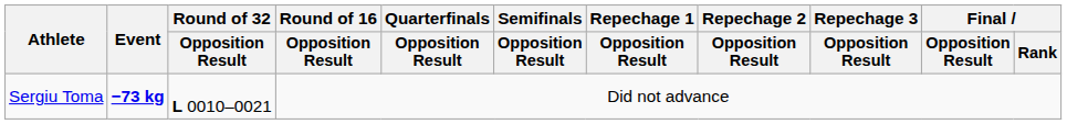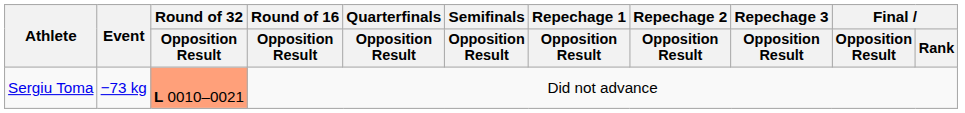Sergiu Toma | Event: bold -> normal
Sergiu Toma | Round of 32 / Opposition Result: no background -> lightsalmon background
